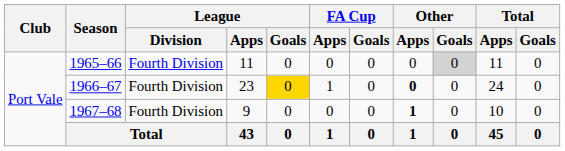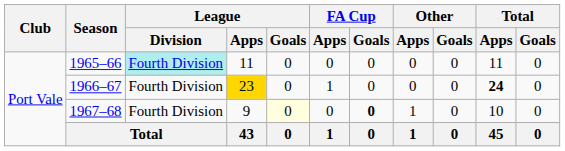1965–66 | League / Division: no background -> paleturquoise background
1965–66 | Other / Goals: lightgrey background -> no background
1966–67 | League / Apps: no background -> gold background
1966–67 | League / Goals: gold background -> no background
1966–67 | Other / Apps: bold -> normal
1966–67 | Total / Apps: normal -> bold
1967–68 | League / Goals: no background -> lightyellow background
1967–68 | FA Cup / Goals: normal -> bold
1967–68 | Other / Apps: bold -> normal
